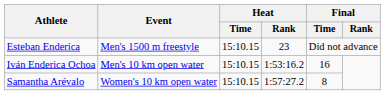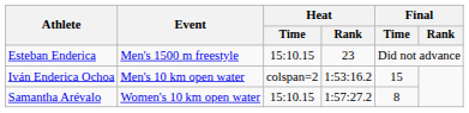Iván Enderica Ochoa | Heat / Time: 15:10.15 -> colspan=2
Iván Enderica Ochoa | Final / Time: 16 -> 15
